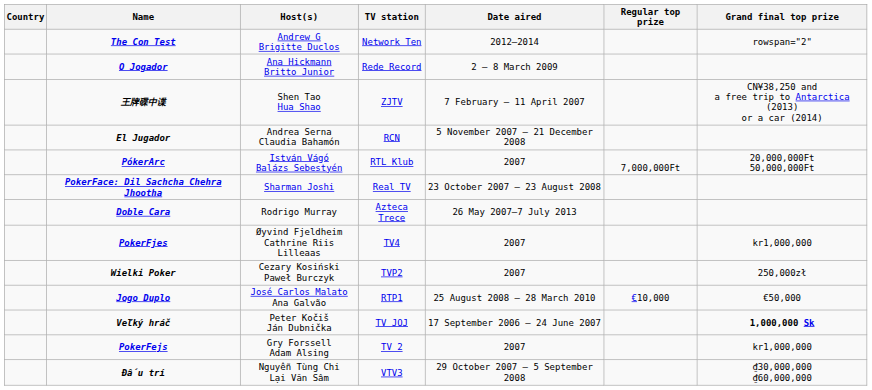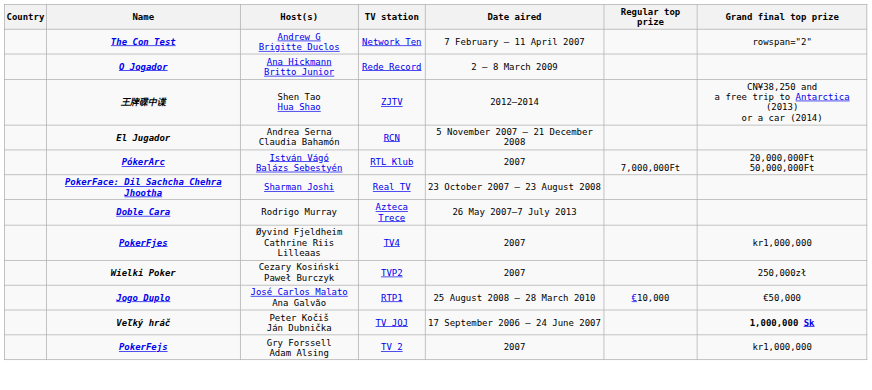The Con Test | Date aired: 2012–2014 -> 7 February – 11 April 2007
王牌碟中谍 | Date aired: 7 February – 11 April 2007 -> 2012–2014
- row: Đấu trí | Nguyễn Tùng Chi Lại Văn Sâm | VTV3 | 29 October 2007 – 5 September 2008 | ₫30,000,000 ₫60,000,000
